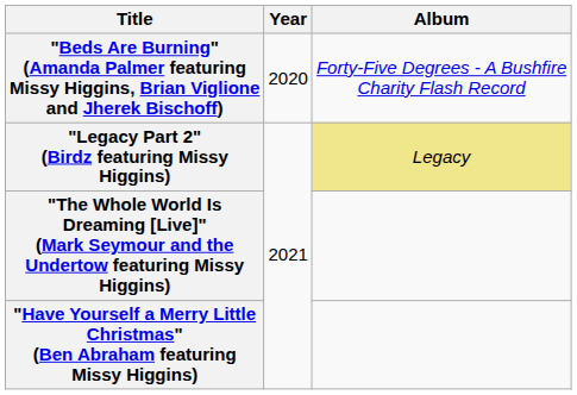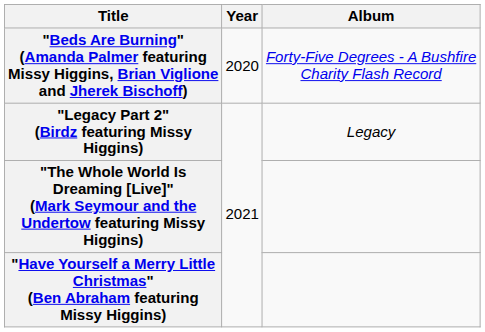"Legacy Part 2" (Birdz featuring Missy Higgins) | Album: khaki background -> no background
